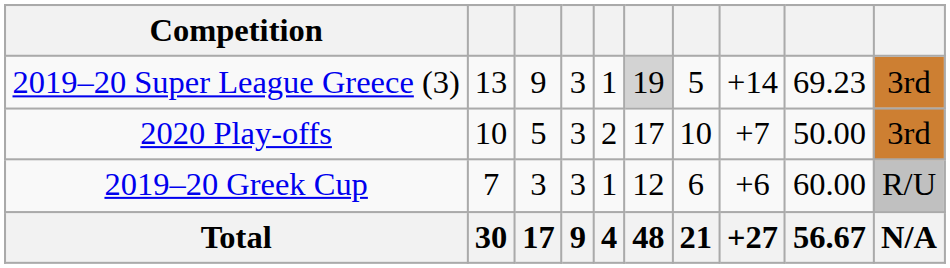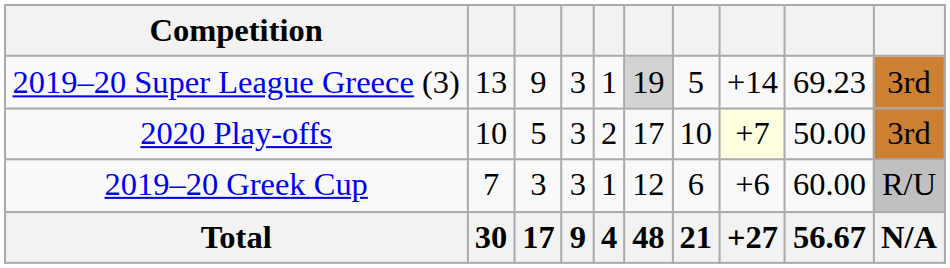2020 Play-offs | column 8: no background -> lightyellow background
